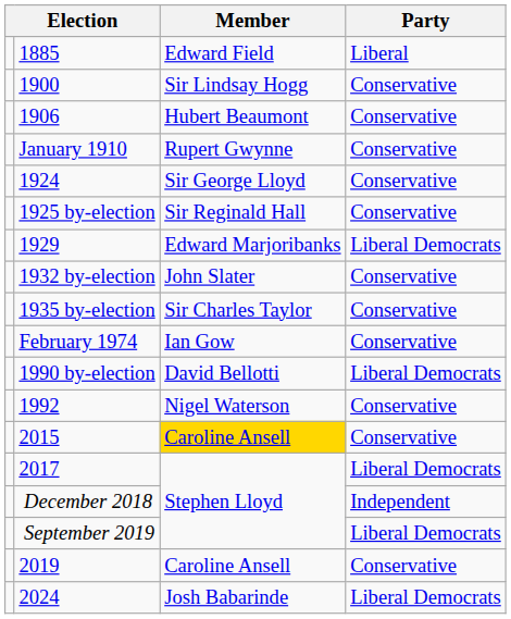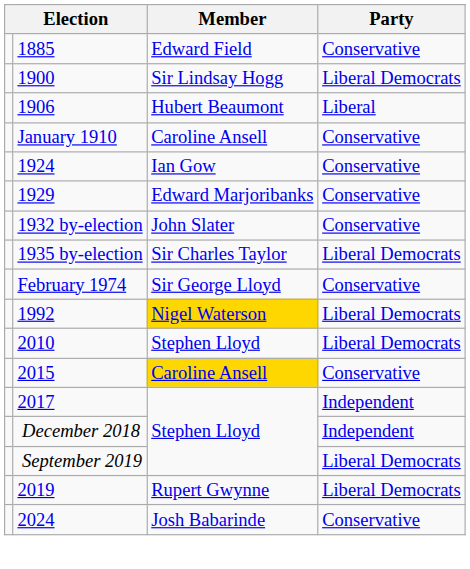1885 | Party: Liberal -> Conservative
1900 | Party: Conservative -> Liberal Democrats
1906 | Party: Conservative -> Liberal
January 1910 | Member: Rupert Gwynne -> Caroline Ansell
1924 | Member: Sir George Lloyd -> Ian Gow
- row: 1925 by-election | Sir Reginald Hall | Conservative
1929 | Party: Liberal Democrats -> Conservative
1935 by-election | Party: Conservative -> Liberal Democrats
February 1974 | Member: Ian Gow -> Sir George Lloyd
- row: 1990 by-election | David Bellotti | Liberal Democrats
1992 | Member: no background -> gold background
1992 | Party: Conservative -> Liberal Democrats
+ row: 2010 | Stephen Lloyd | Liberal Democrats
2017 | Party: Liberal Democrats -> Independent
2019 | Member: Caroline Ansell -> Rupert Gwynne
2019 | Party: Conservative -> Liberal Democrats
2024 | Party: Liberal Democrats -> Conservative
